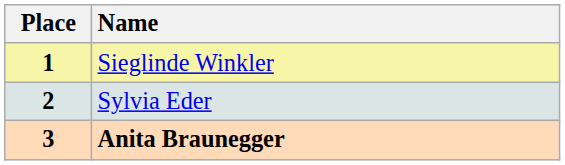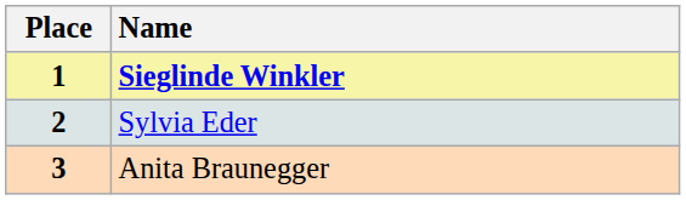Sieglinde Winkler | Name: normal -> bold
Anita Braunegger | Name: bold -> normal
